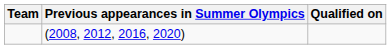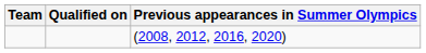columns swapped: Qualified on <-> Previous appearances in Summer Olympics
